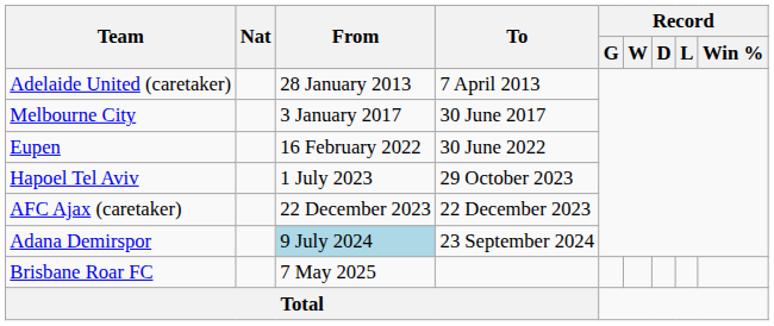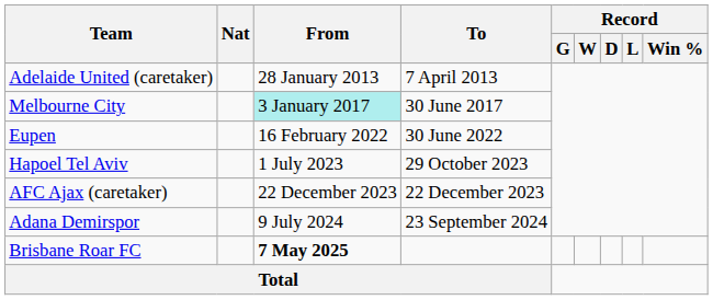Melbourne City | From: no background -> paleturquoise background
Adana Demirspor | From: lightblue background -> no background
Brisbane Roar FC | From: normal -> bold
